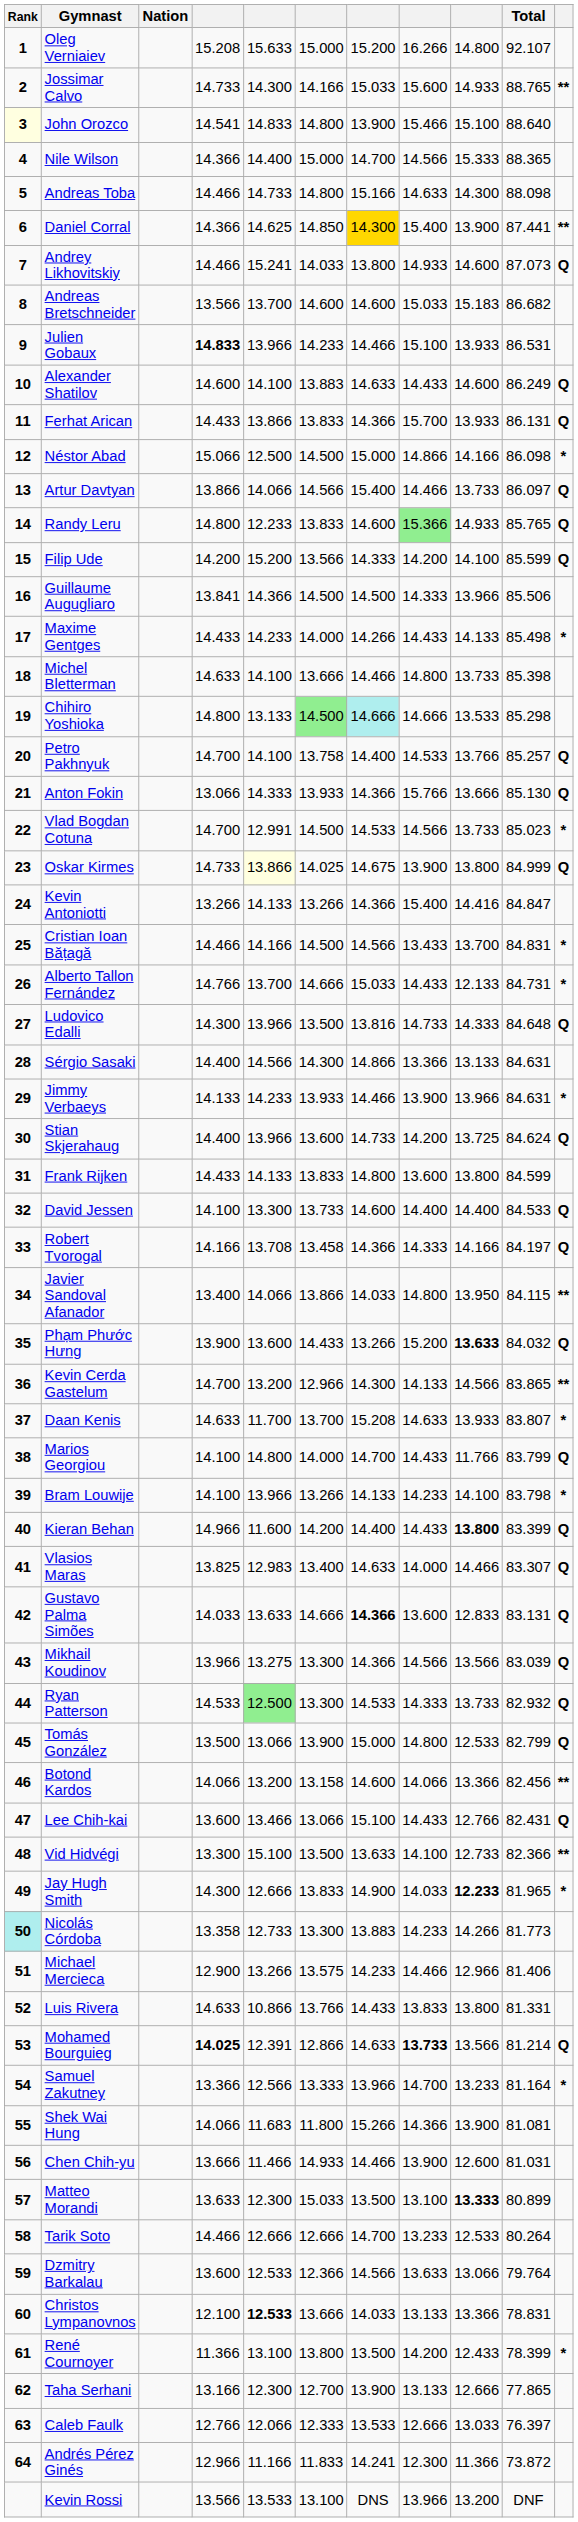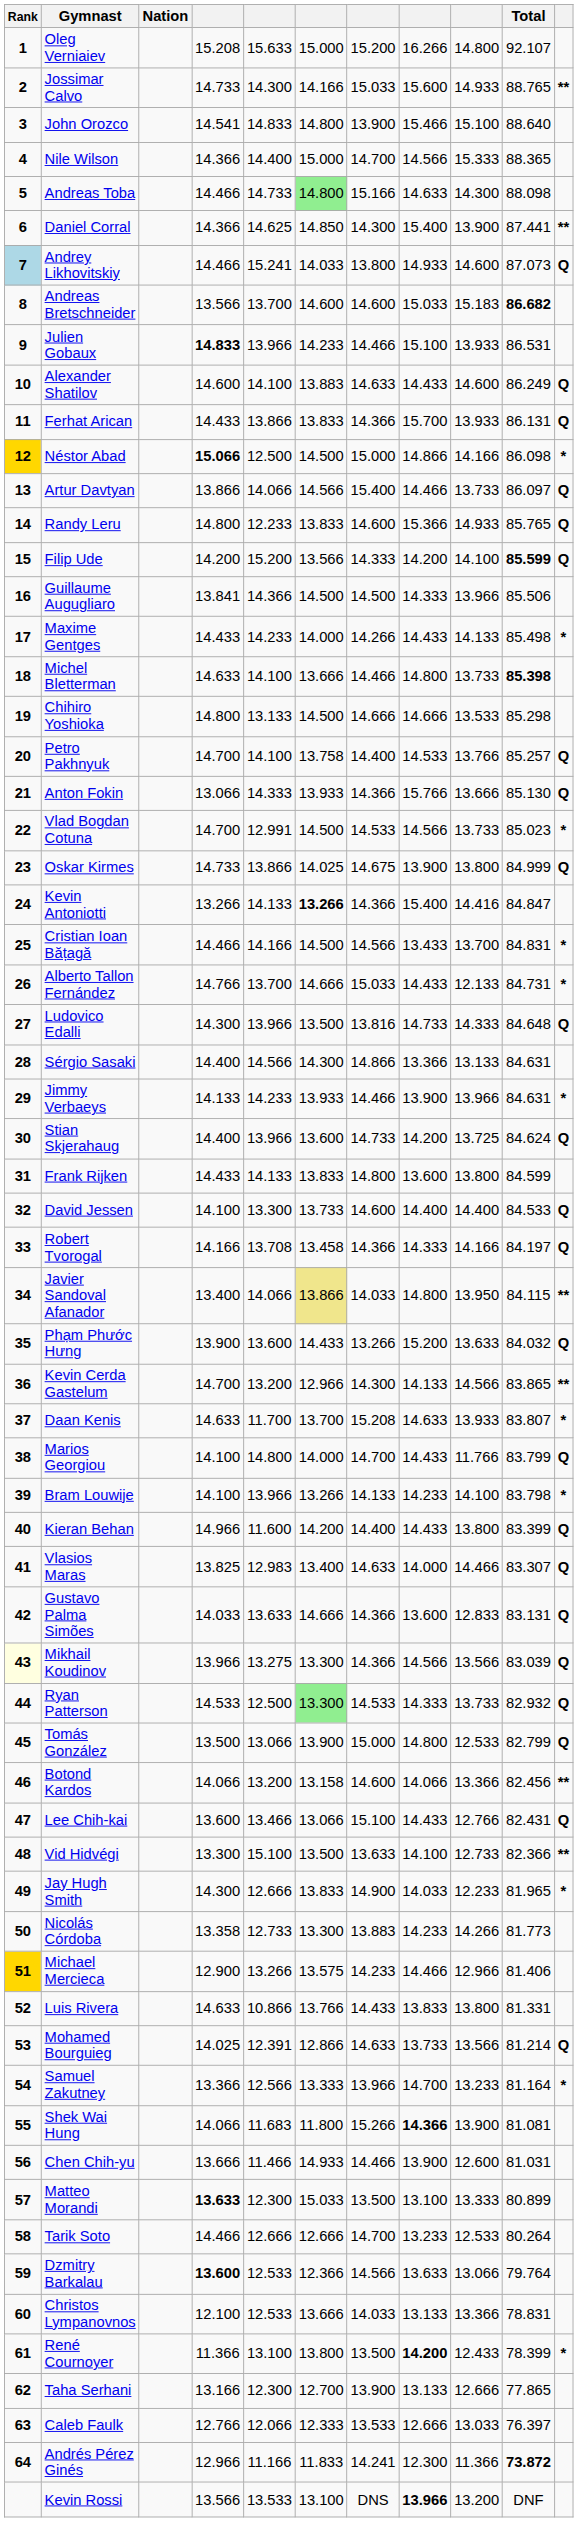John Orozco | Rank: lightyellow background -> no background
Andreas Toba | column 6: no background -> lightgreen background
Daniel Corral | column 7: gold background -> no background
Andrey Likhovitskiy | Rank: no background -> lightblue background
Andreas Bretschneider | Total: normal -> bold
Néstor Abad | Rank: no background -> gold background
Néstor Abad | column 4: normal -> bold
Randy Leru | column 8: lightgreen background -> no background
Filip Ude | Total: normal -> bold
Michel Bletterman | Total: normal -> bold
Chihiro Yoshioka | column 6: lightgreen background -> no background
Chihiro Yoshioka | column 7: paleturquoise background -> no background
Oskar Kirmes | column 5: lightyellow background -> no background
Kevin Antoniotti | column 6: normal -> bold
Javier Sandoval Afanador | column 6: no background -> khaki background
Phạm Phước Hưng | column 9: bold -> normal
Kieran Behan | column 9: bold -> normal
Gustavo Palma Simões | column 7: bold -> normal
Mikhail Koudinov | Rank: no background -> lightyellow background
Ryan Patterson | column 5: lightgreen background -> no background
Ryan Patterson | column 6: no background -> lightgreen background
Jay Hugh Smith | column 9: bold -> normal
Nicolás Córdoba | Rank: paleturquoise background -> no background
Michael Mercieca | Rank: no background -> gold background
Mohamed Bourguieg | column 4: bold -> normal
Mohamed Bourguieg | column 8: bold -> normal
Shek Wai Hung | column 8: normal -> bold
Matteo Morandi | column 4: normal -> bold
Matteo Morandi | column 9: bold -> normal
Dzmitry Barkalau | column 4: normal -> bold
Christos Lympanovnos | column 5: bold -> normal
René Cournoyer | column 8: normal -> bold
Andrés Pérez Ginés | Total: normal -> bold
Kevin Rossi | column 8: normal -> bold
